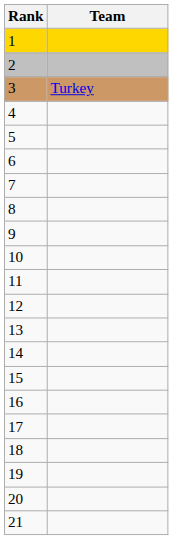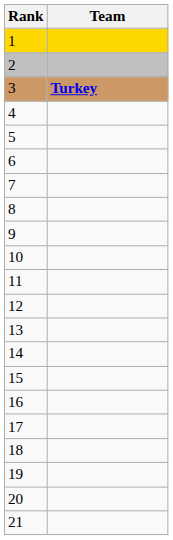3 | Team: normal -> bold
